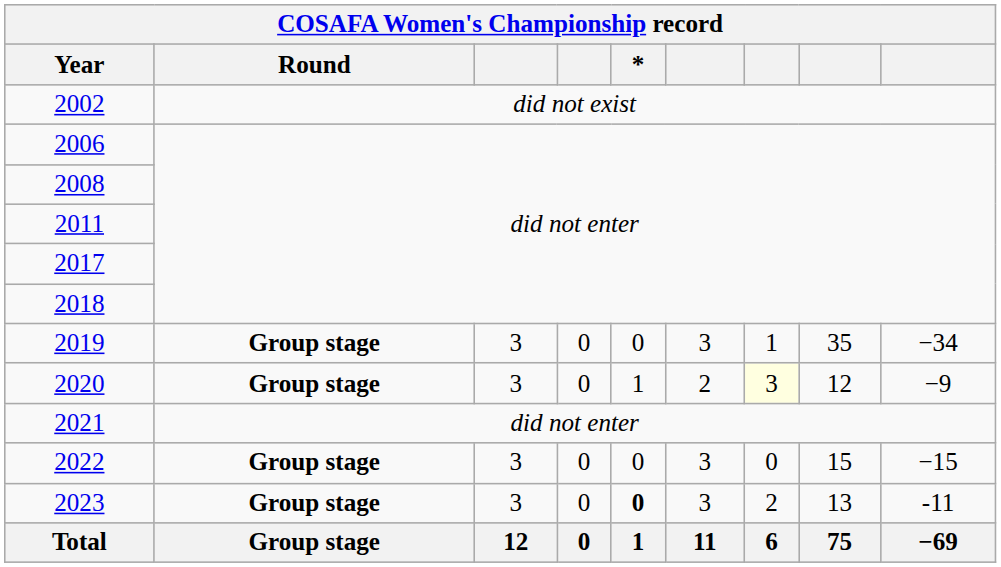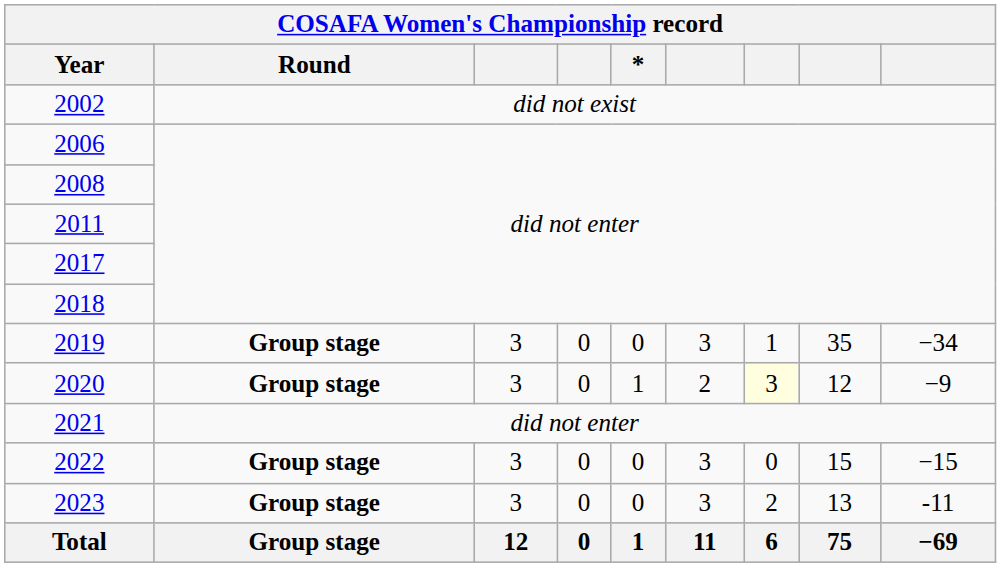2023 | *: bold -> normal
